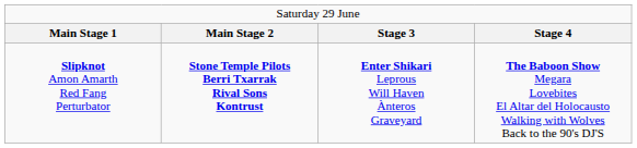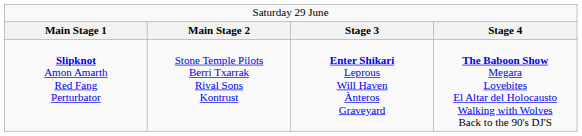Slipknot Amon Amarth Red Fang Perturbator | column 2: bold -> normal
